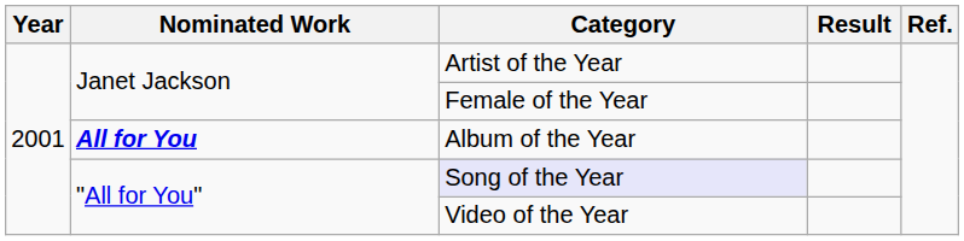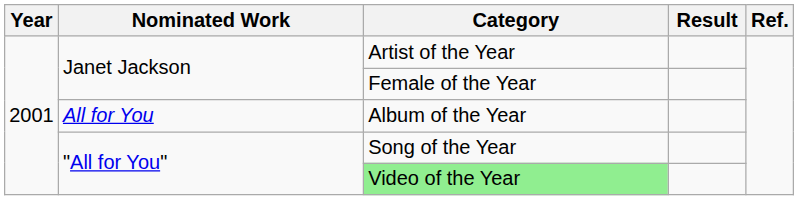Album of the Year | Nominated Work: bold -> normal
Song of the Year | Category: lavender background -> no background
Video of the Year | Category: no background -> lightgreen background
